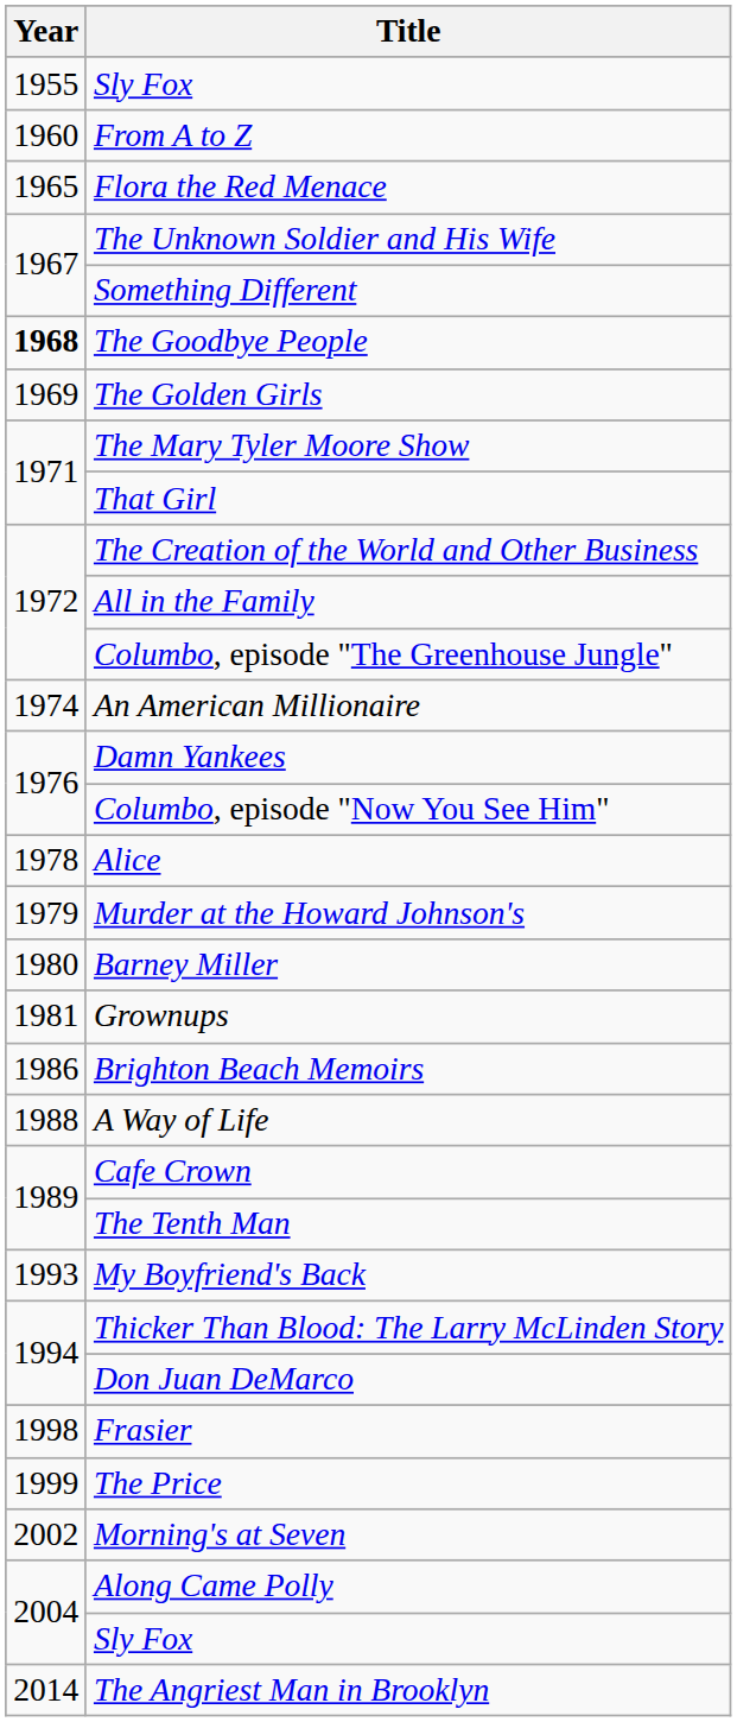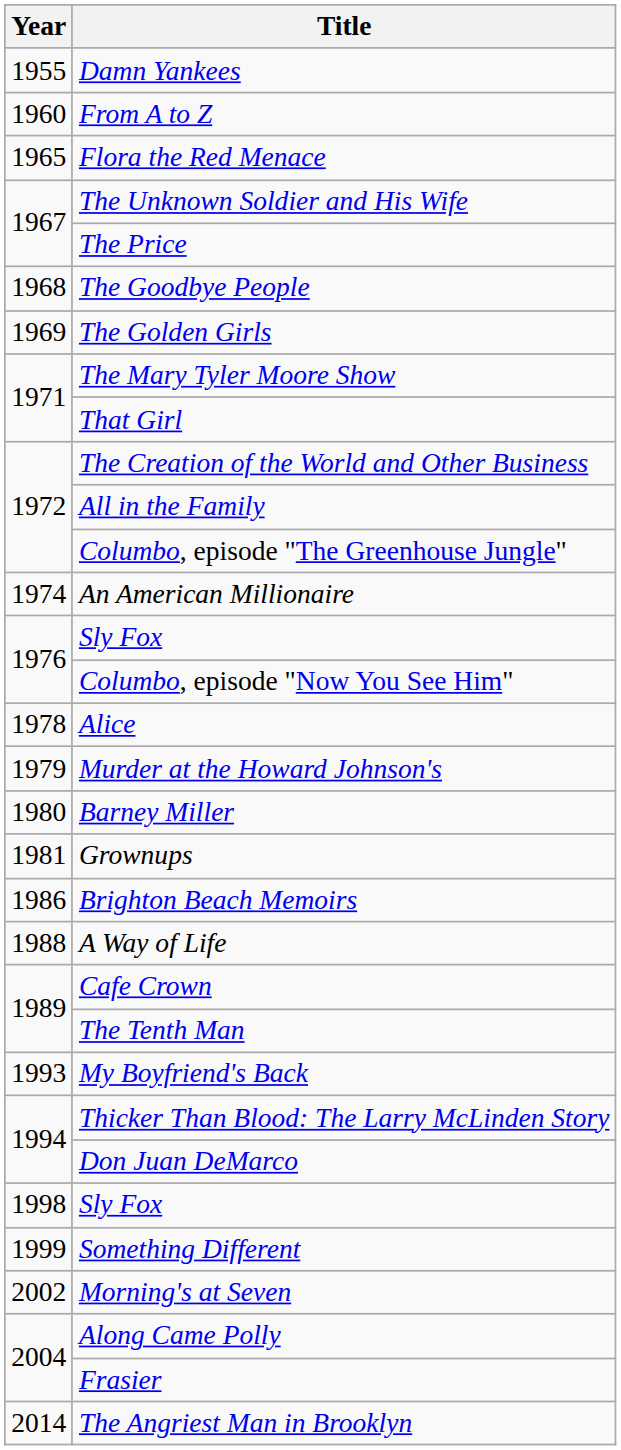row 2 | Title: Sly Fox -> Damn Yankees
row 6 | Title: Something Different -> The Price
row 7 | Year: bold -> normal
row 15 | Title: Damn Yankees -> Sly Fox
row 28 | Title: Frasier -> Sly Fox
row 29 | Title: The Price -> Something Different
row 32 | Title: Sly Fox -> Frasier
